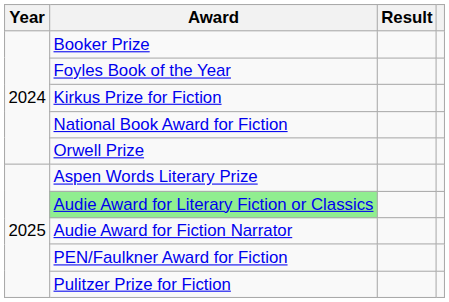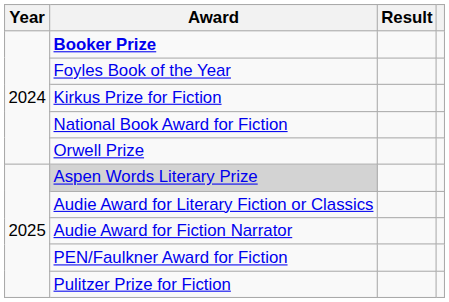Booker Prize | Award: normal -> bold
Aspen Words Literary Prize | Award: no background -> lightgrey background
Audie Award for Literary Fiction or Classics | Award: lightgreen background -> no background
